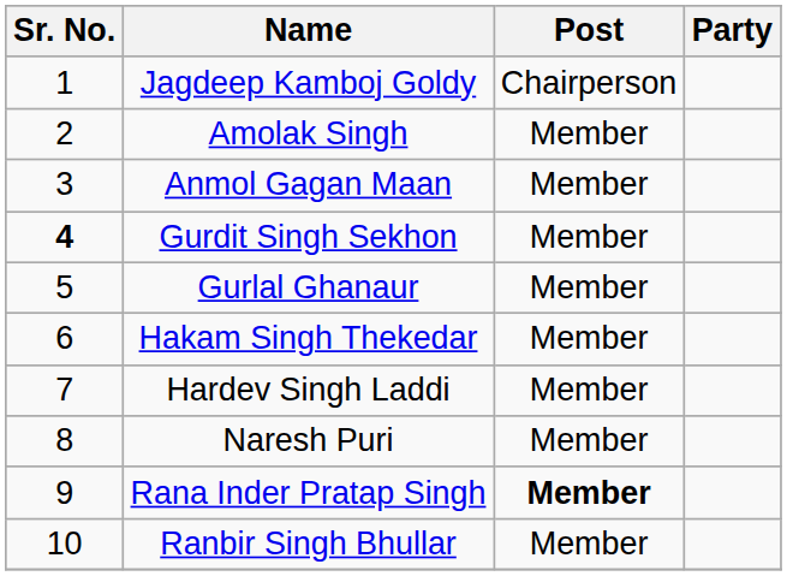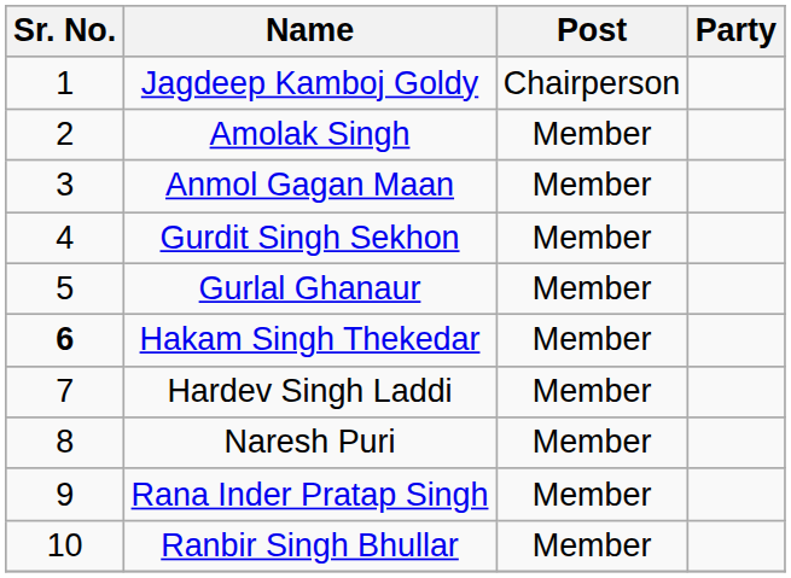Gurdit Singh Sekhon | Sr. No.: bold -> normal
Hakam Singh Thekedar | Sr. No.: normal -> bold
Rana Inder Pratap Singh | Post: bold -> normal
